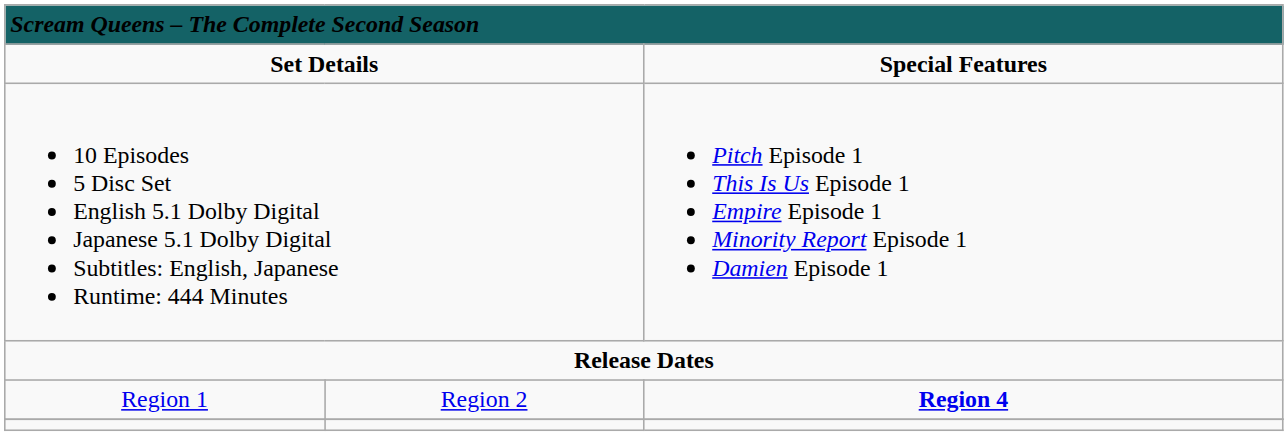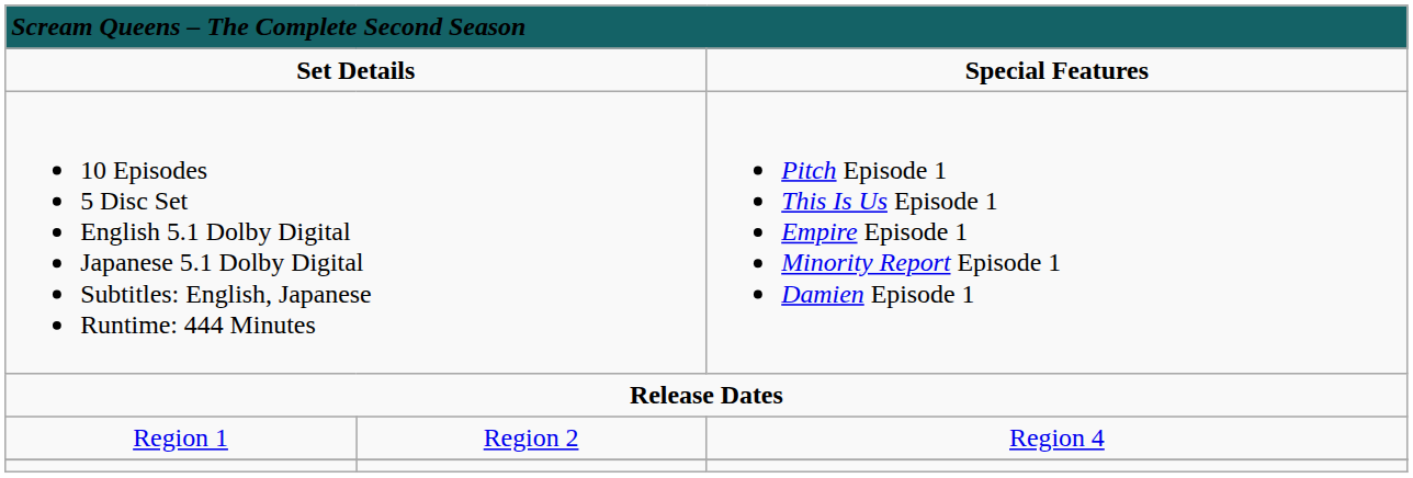Region 1 | column 3: bold -> normal
